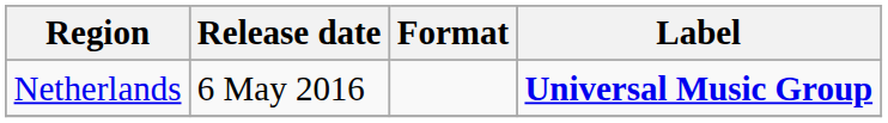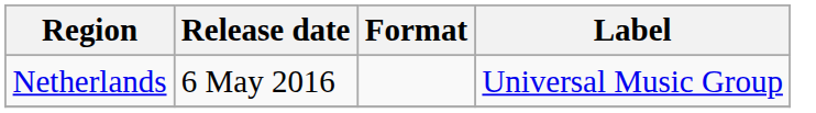Netherlands | Label: bold -> normal
